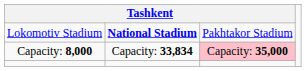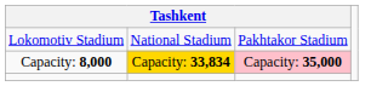Lokomotiv Stadium | column 2: bold -> normal
Capacity: 8,000 | column 2: no background -> gold background
